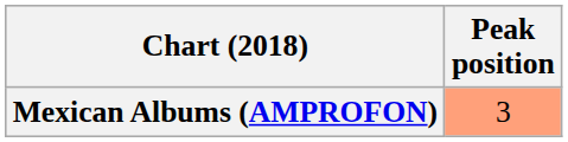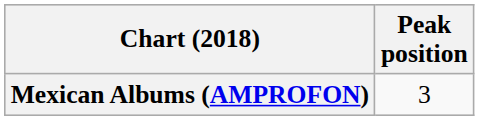Mexican Albums (AMPROFON) | Peak position: lightsalmon background -> no background
